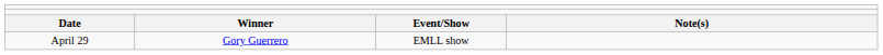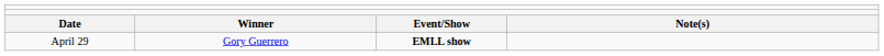April 29 | column 3: normal -> bold
